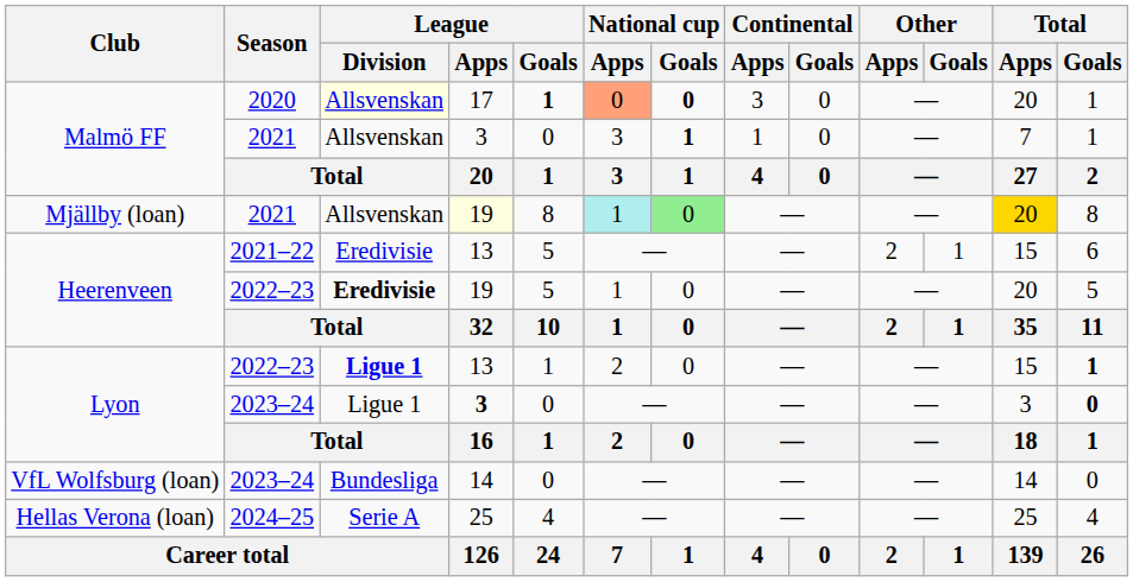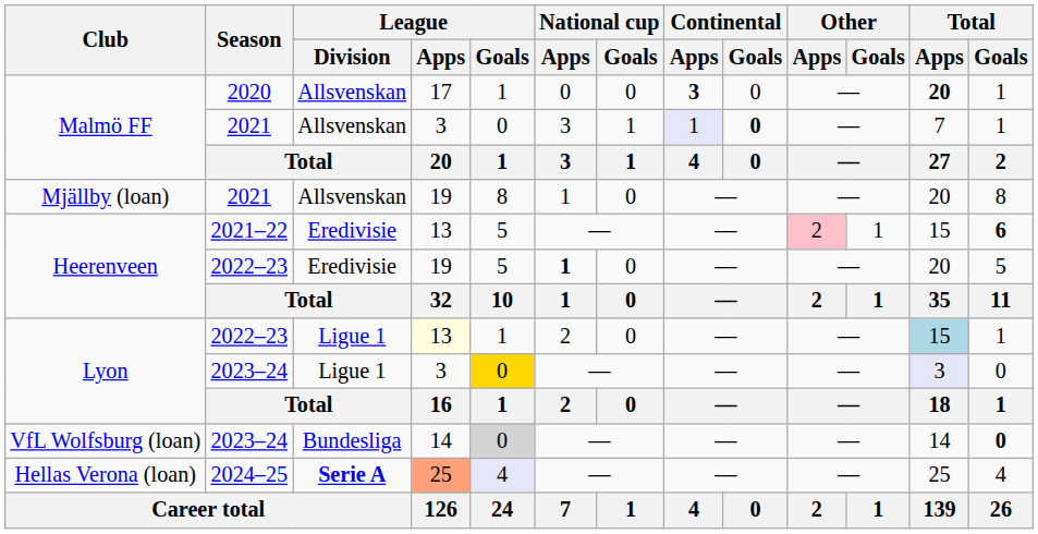Malmö FF / 2020 | League / Division: lightyellow background -> no background
Malmö FF / 2020 | League / Goals: bold -> normal
Malmö FF / 2020 | National cup / Apps: lightsalmon background -> no background
Malmö FF / 2020 | National cup / Goals: bold -> normal
Malmö FF / 2020 | Continental / Apps: normal -> bold
Malmö FF / 2020 | Total / Apps: normal -> bold
Malmö FF / 2021 | National cup / Goals: bold -> normal
Malmö FF / 2021 | Continental / Apps: no background -> lavender background
Malmö FF / 2021 | Continental / Goals: normal -> bold
Mjällby (loan) | League / Apps: lightyellow background -> no background
Mjällby (loan) | National cup / Apps: paleturquoise background -> no background
Mjällby (loan) | National cup / Goals: lightgreen background -> no background
Mjällby (loan) | Total / Apps: gold background -> no background
Heerenveen / 2021–22 | Other / Apps: no background -> pink background
Heerenveen / 2021–22 | Total / Goals: normal -> bold
Heerenveen / 2022–23 | League / Division: bold -> normal
Heerenveen / 2022–23 | National cup / Apps: normal -> bold
Lyon / 2022–23 | League / Division: bold -> normal
Lyon / 2022–23 | League / Apps: no background -> lightyellow background
Lyon / 2022–23 | Total / Apps: no background -> lightblue background
Lyon / 2022–23 | Total / Goals: bold -> normal
Lyon / 2023–24 | League / Apps: bold -> normal
Lyon / 2023–24 | League / Goals: no background -> gold background
Lyon / 2023–24 | Total / Apps: no background -> lavender background
Lyon / 2023–24 | Total / Goals: bold -> normal
VfL Wolfsburg (loan) | League / Goals: no background -> lightgrey background
VfL Wolfsburg (loan) | Total / Goals: normal -> bold
Hellas Verona (loan) | League / Division: normal -> bold
Hellas Verona (loan) | League / Apps: no background -> lightsalmon background
Hellas Verona (loan) | League / Goals: no background -> lavender background
